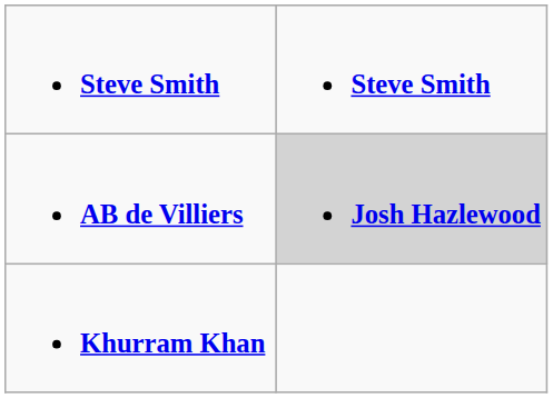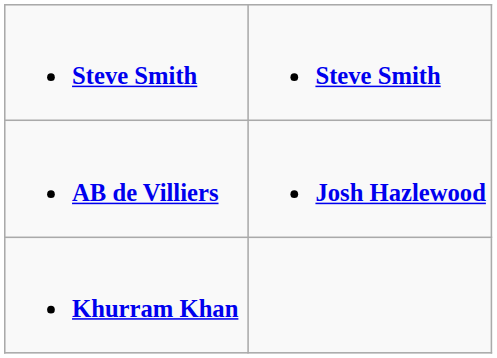AB de Villiers | column 2: lightgrey background -> no background
